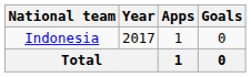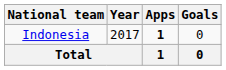Indonesia | Apps: normal -> bold
